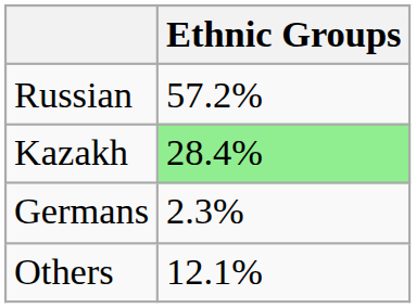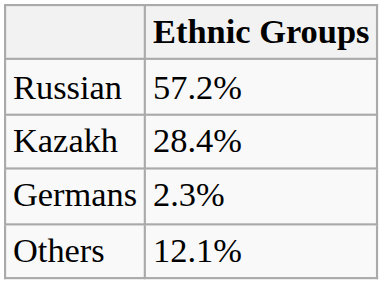Kazakh | Ethnic Groups: lightgreen background -> no background
